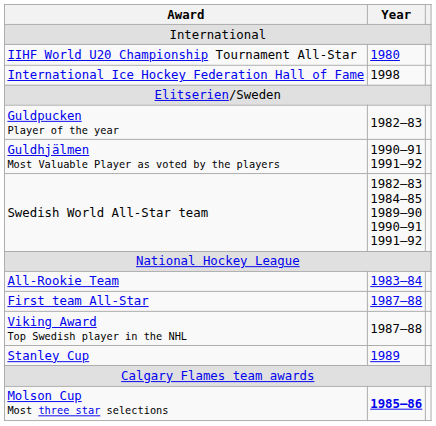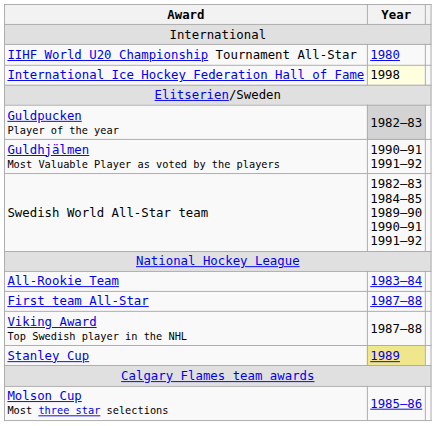International Ice Hockey Federation Hall of Fame | Year: no background -> lightyellow background
Guldpucken Player of the year | Year: no background -> lightgrey background
Stanley Cup | Year: no background -> khaki background
Molson Cup Most three star selections | Year: bold -> normal
